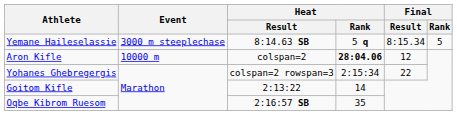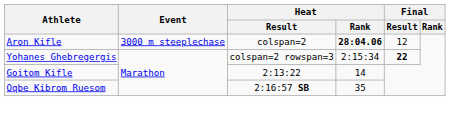- row: Yemane Haileselassie | 3000 m steeplechase | 8:14.63 SB | 5 q | 8:15.34 | 5
Aron Kifle | Event: 10000 m -> 3000 m steeplechase
Yohanes Ghebregergis | Final / Result: normal -> bold
